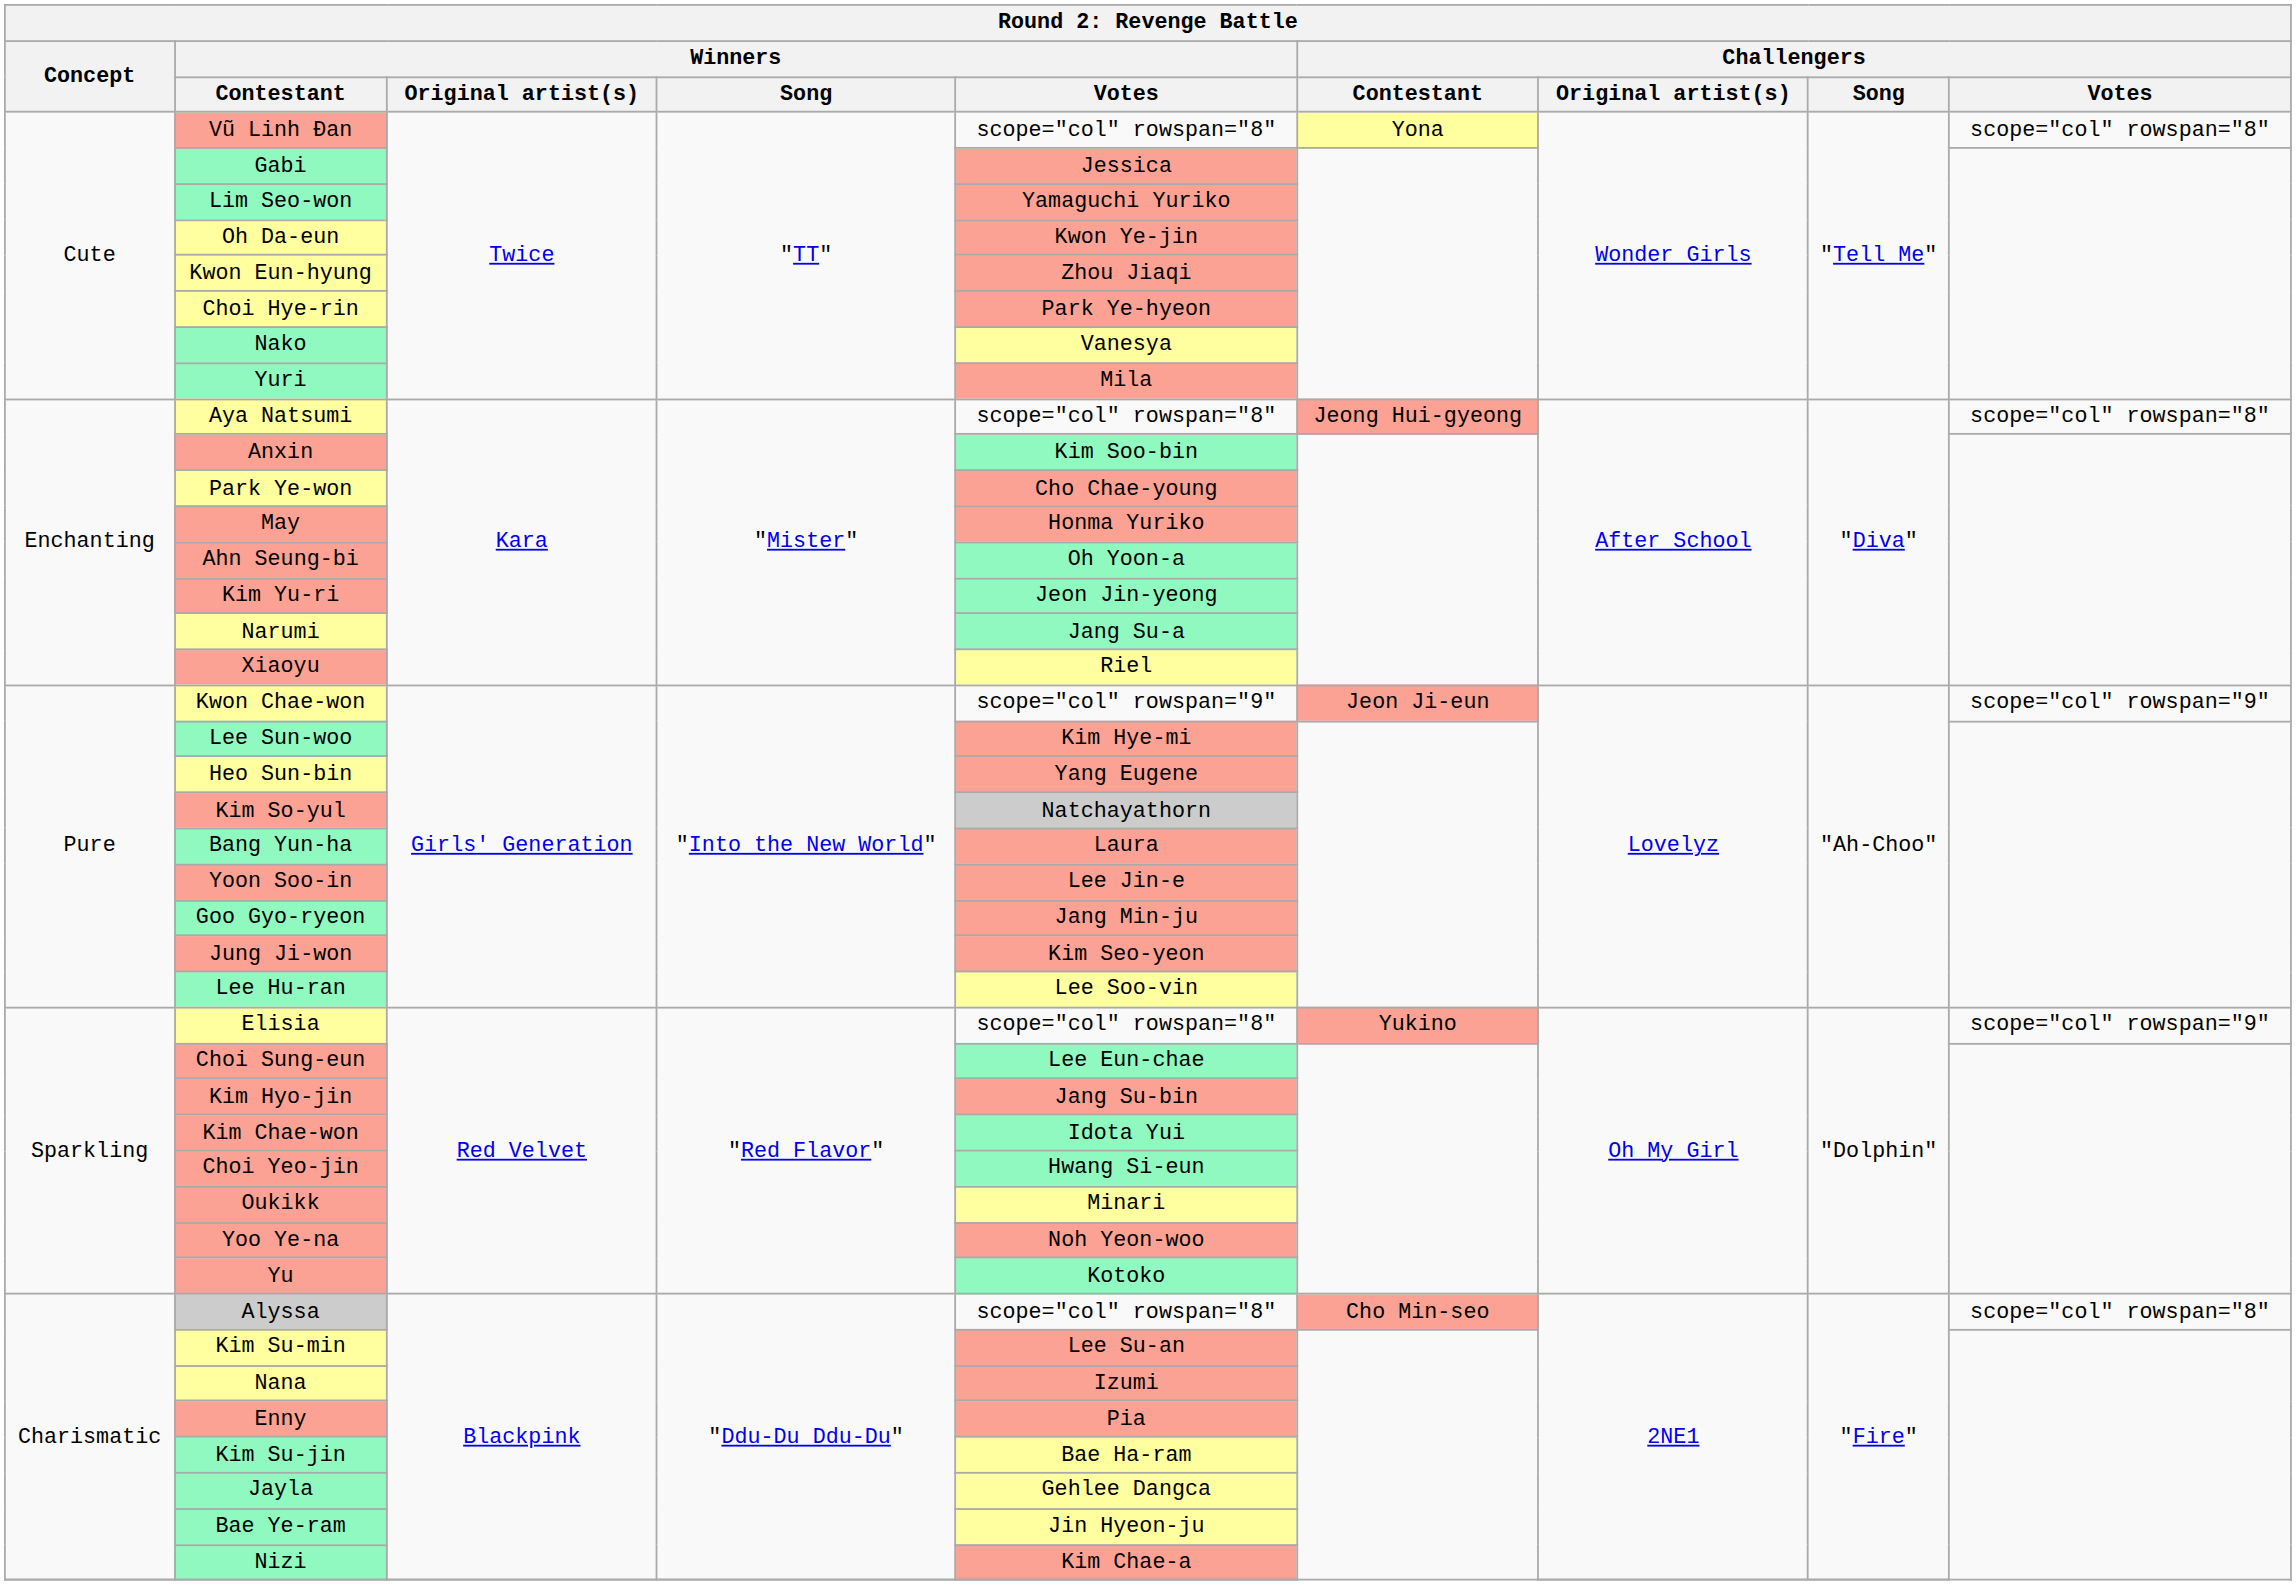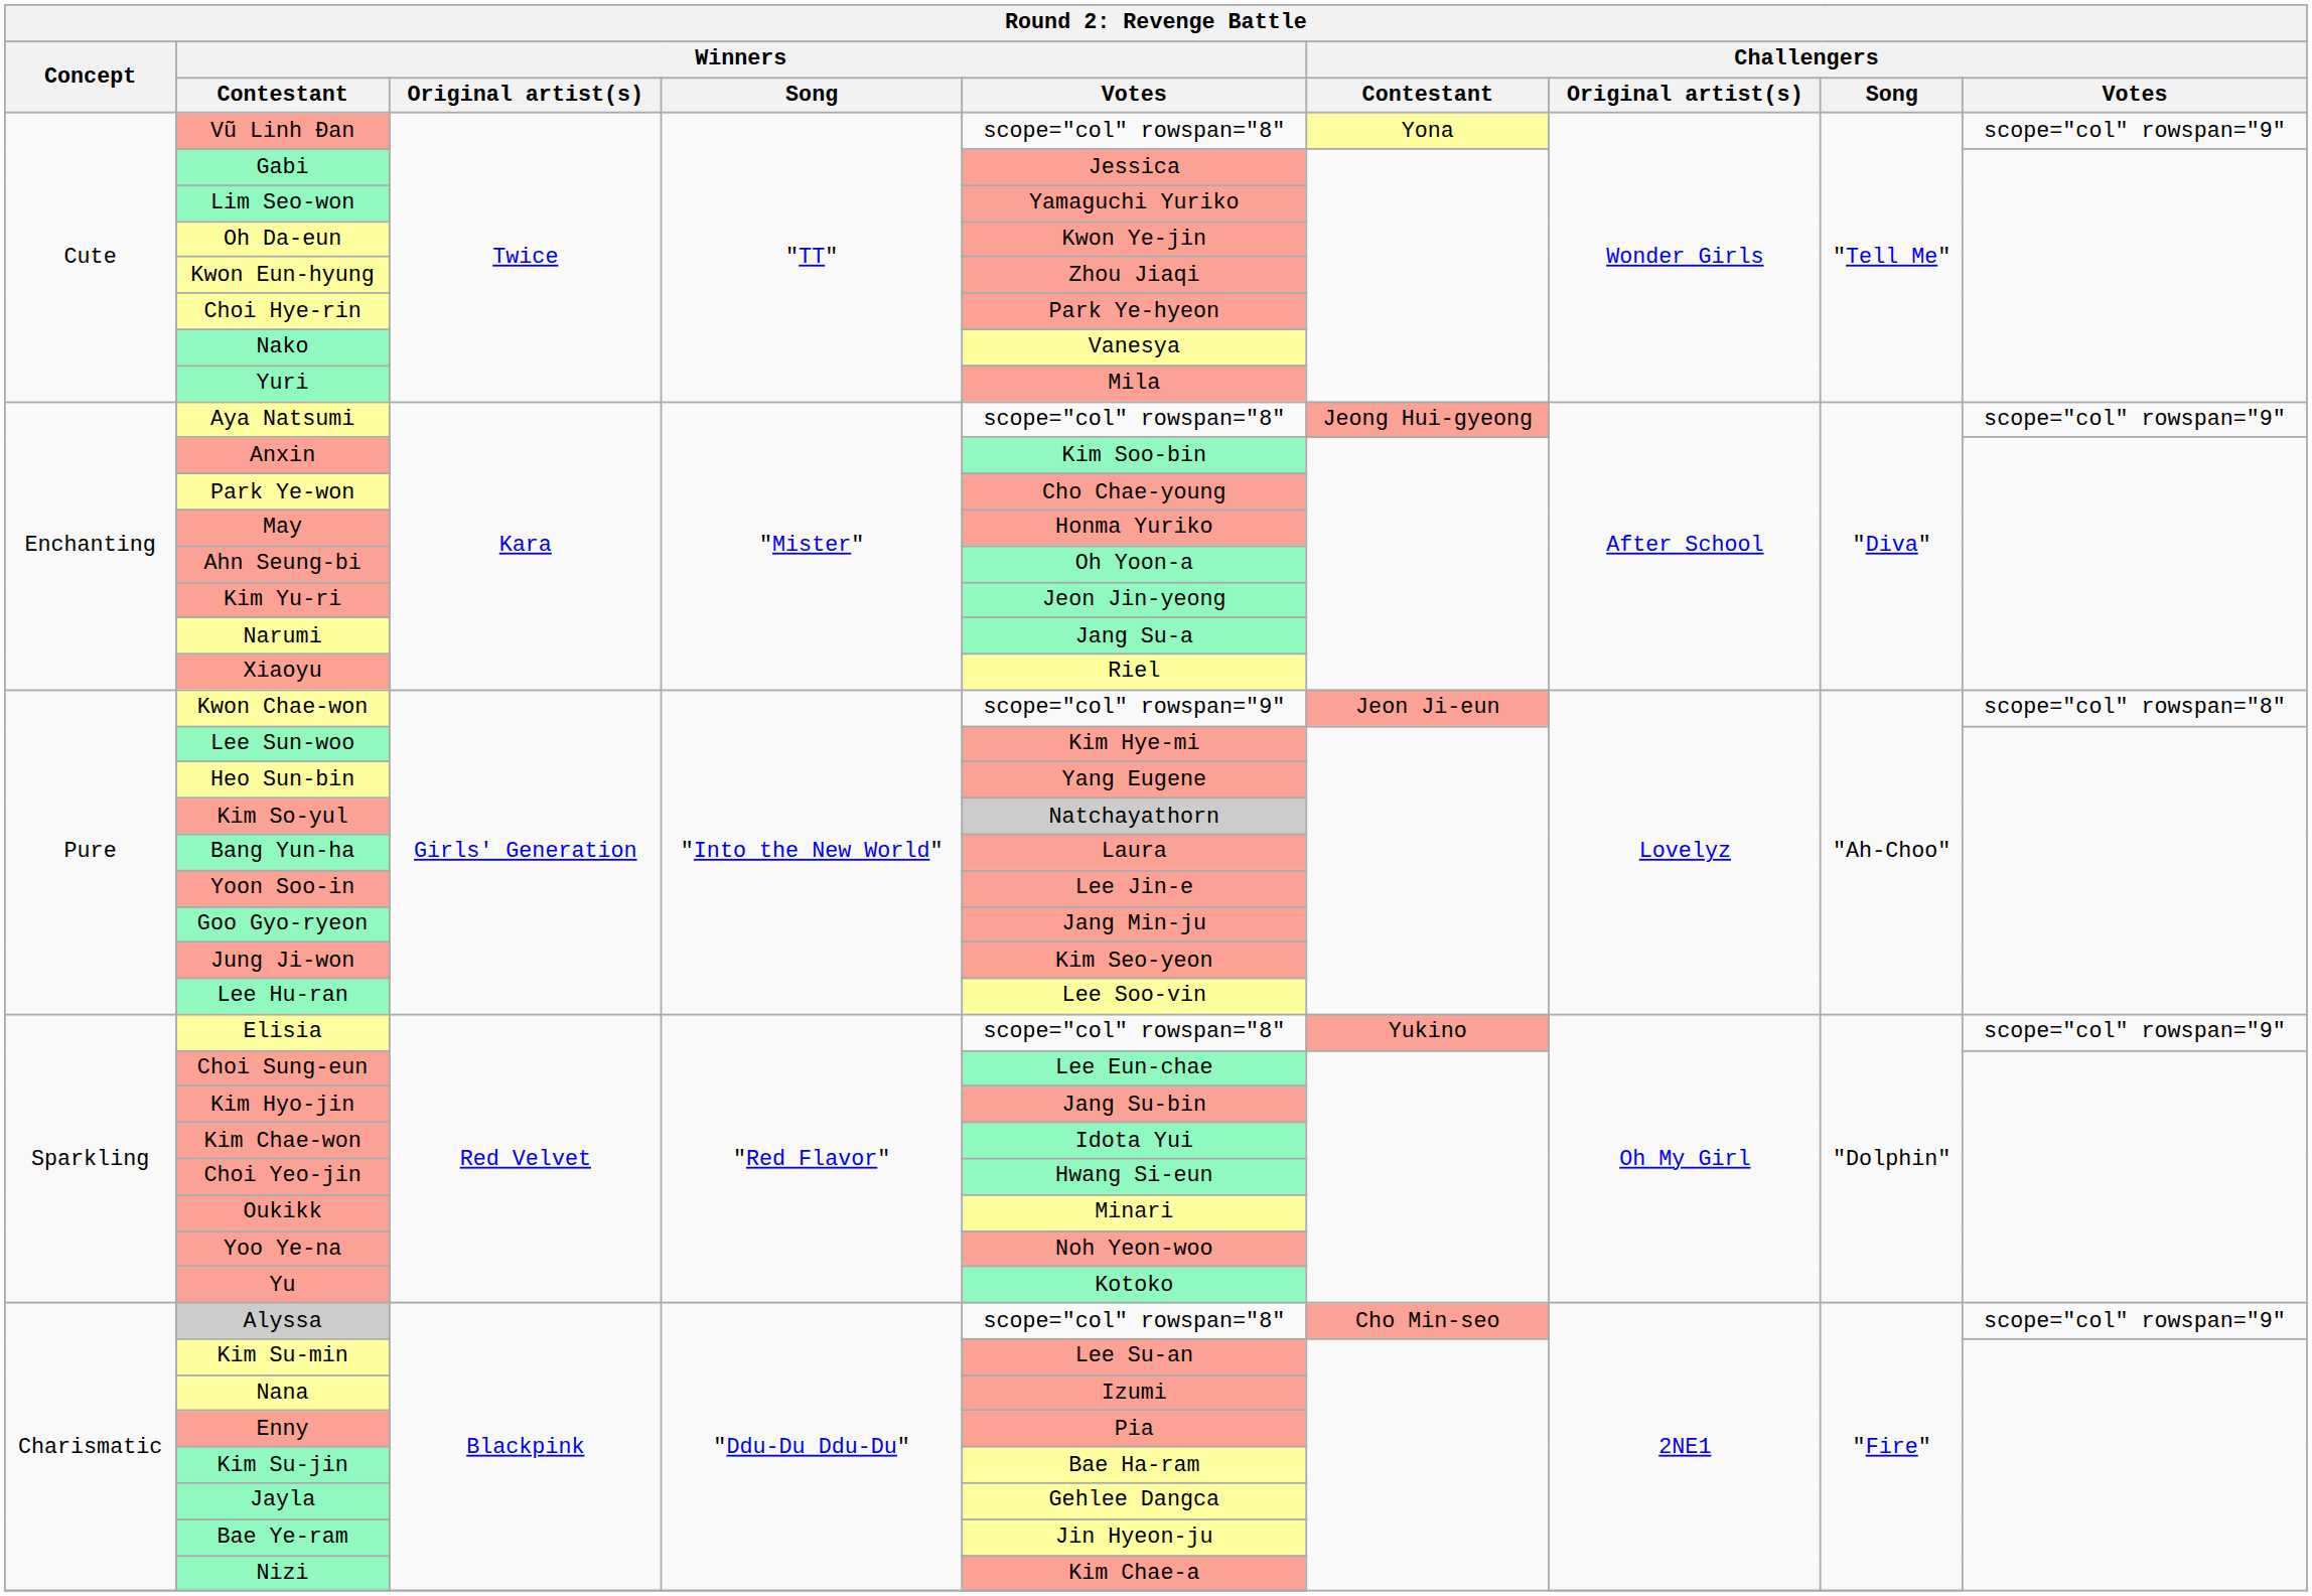Vũ Linh Ðan | Challengers / Votes: scope="col" rowspan="8" -> scope="col" rowspan="9"
Aya Natsumi | Challengers / Votes: scope="col" rowspan="8" -> scope="col" rowspan="9"
Kwon Chae-won | Challengers / Votes: scope="col" rowspan="9" -> scope="col" rowspan="8"
Alyssa | Challengers / Votes: scope="col" rowspan="8" -> scope="col" rowspan="9"
